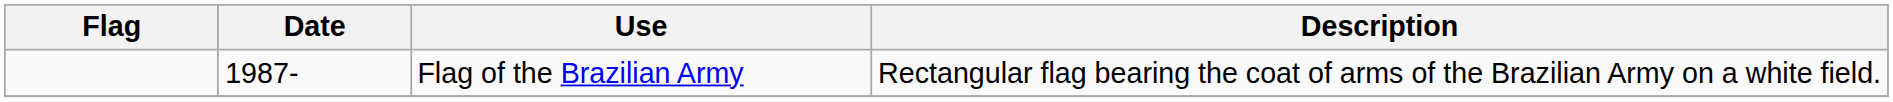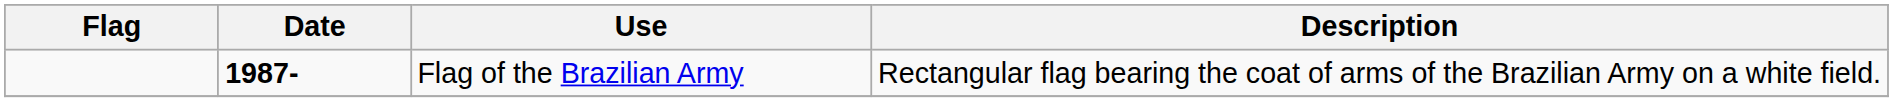Flag of the Brazilian Army | Date: normal -> bold
